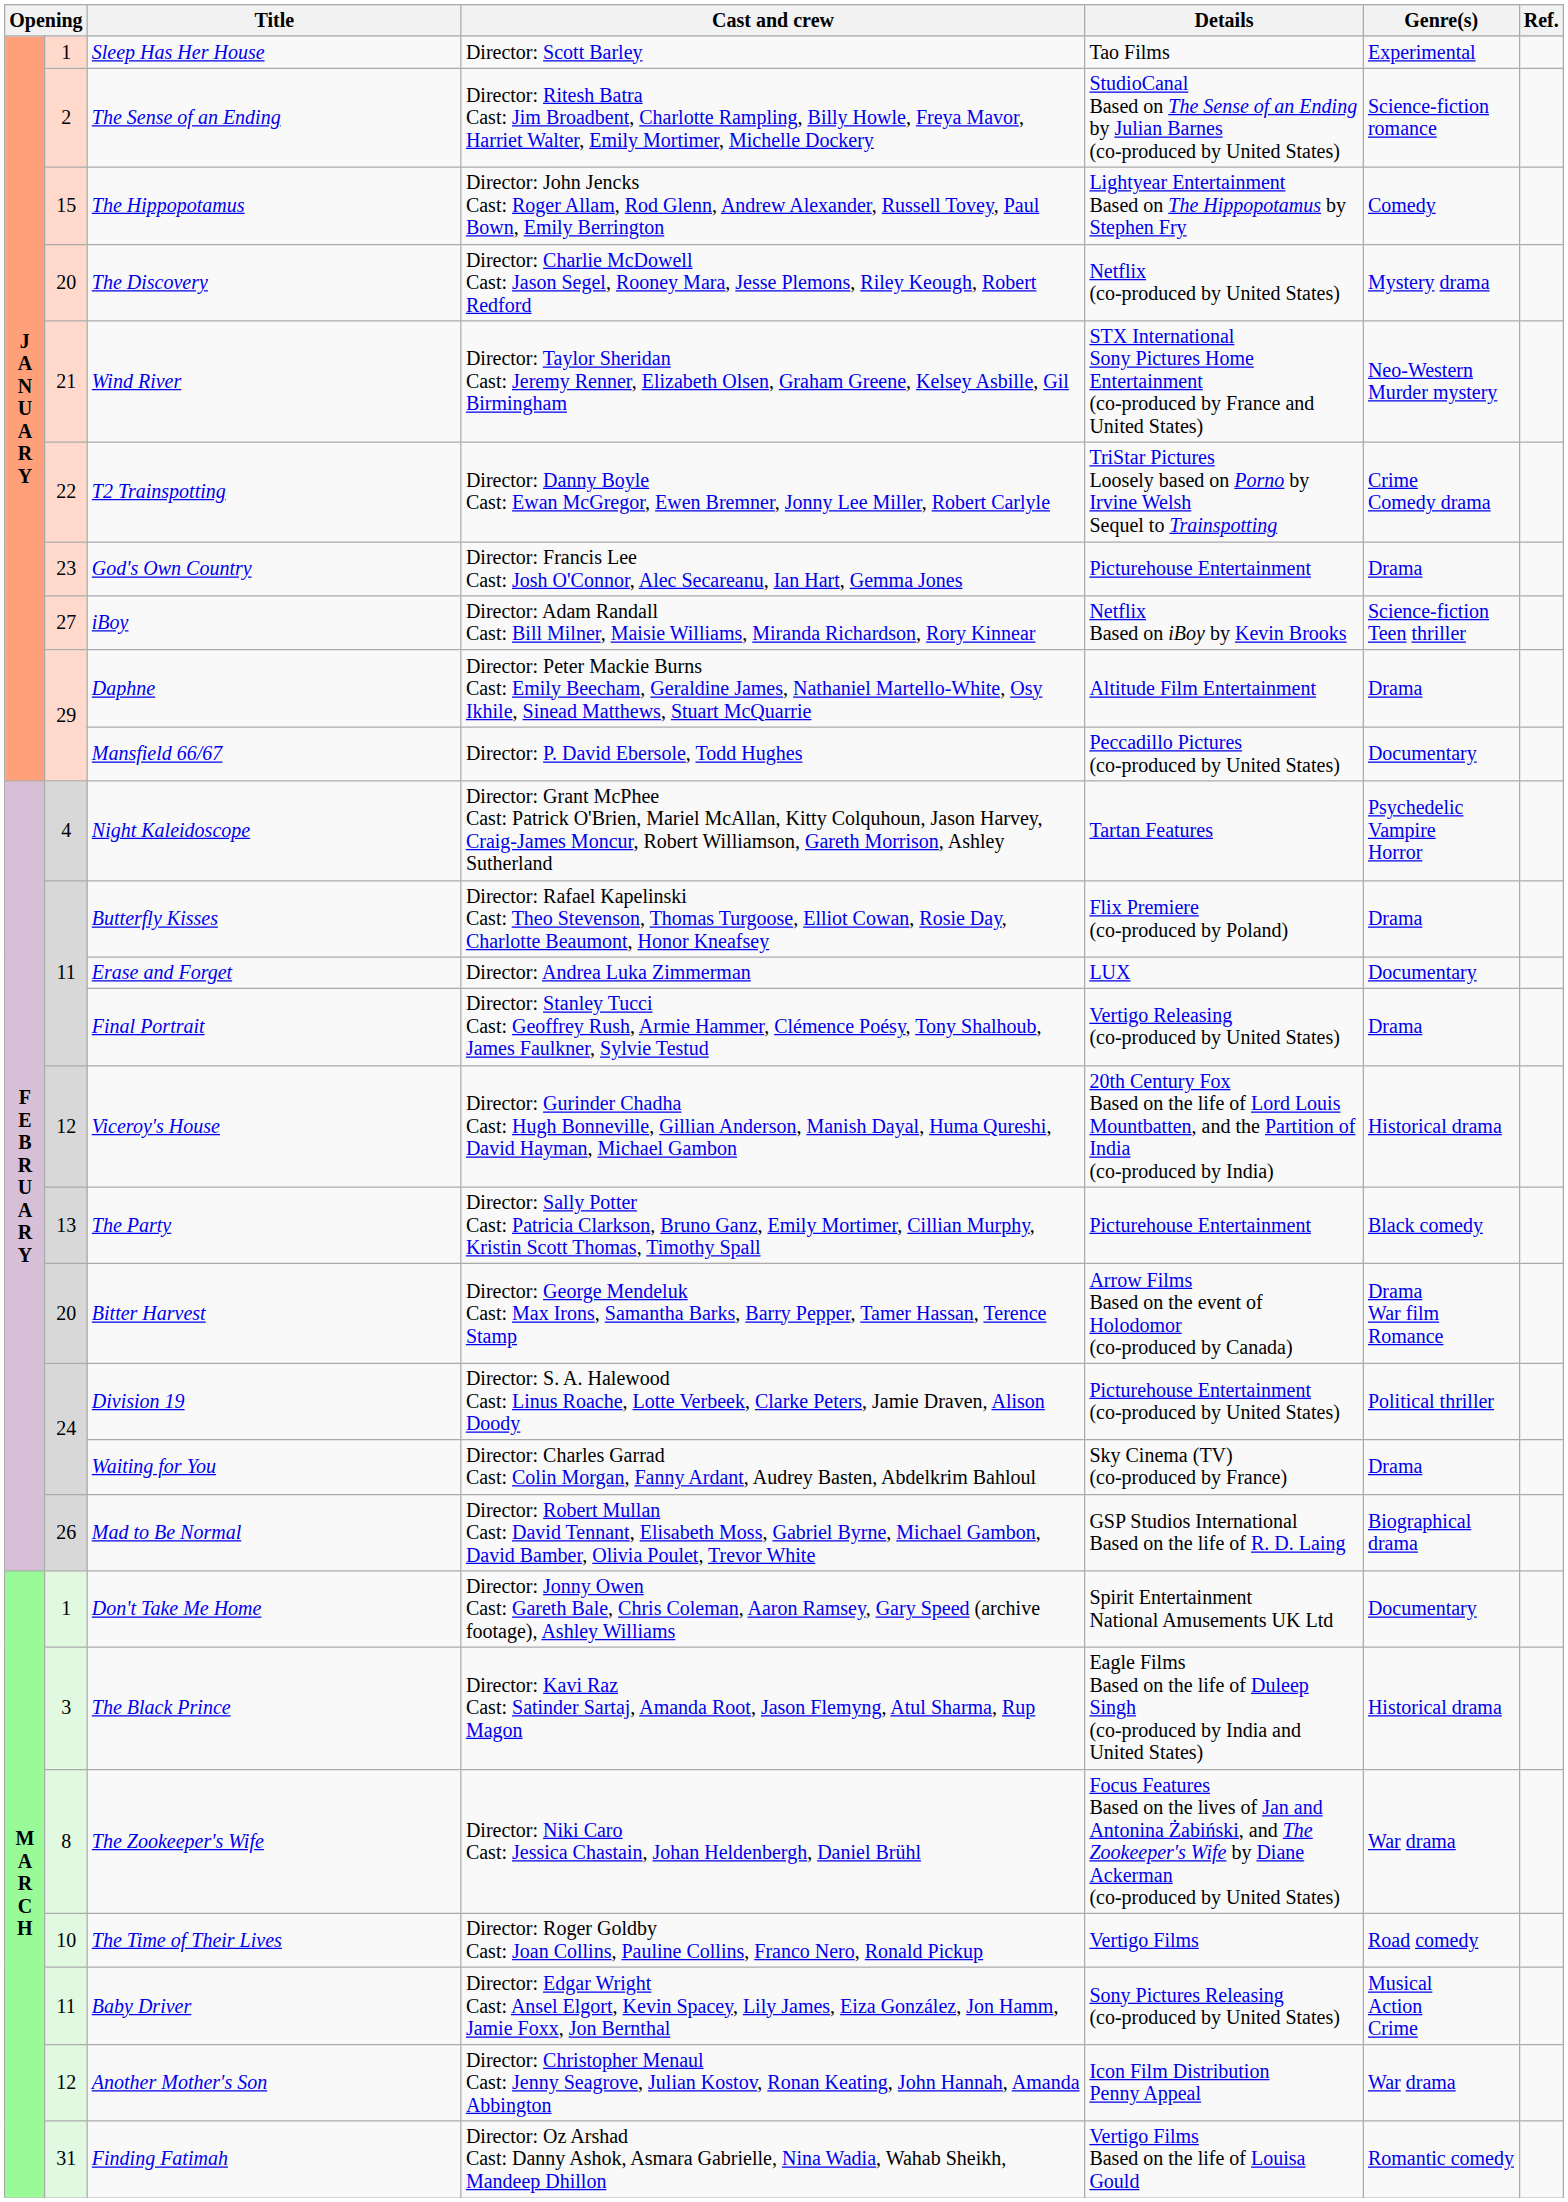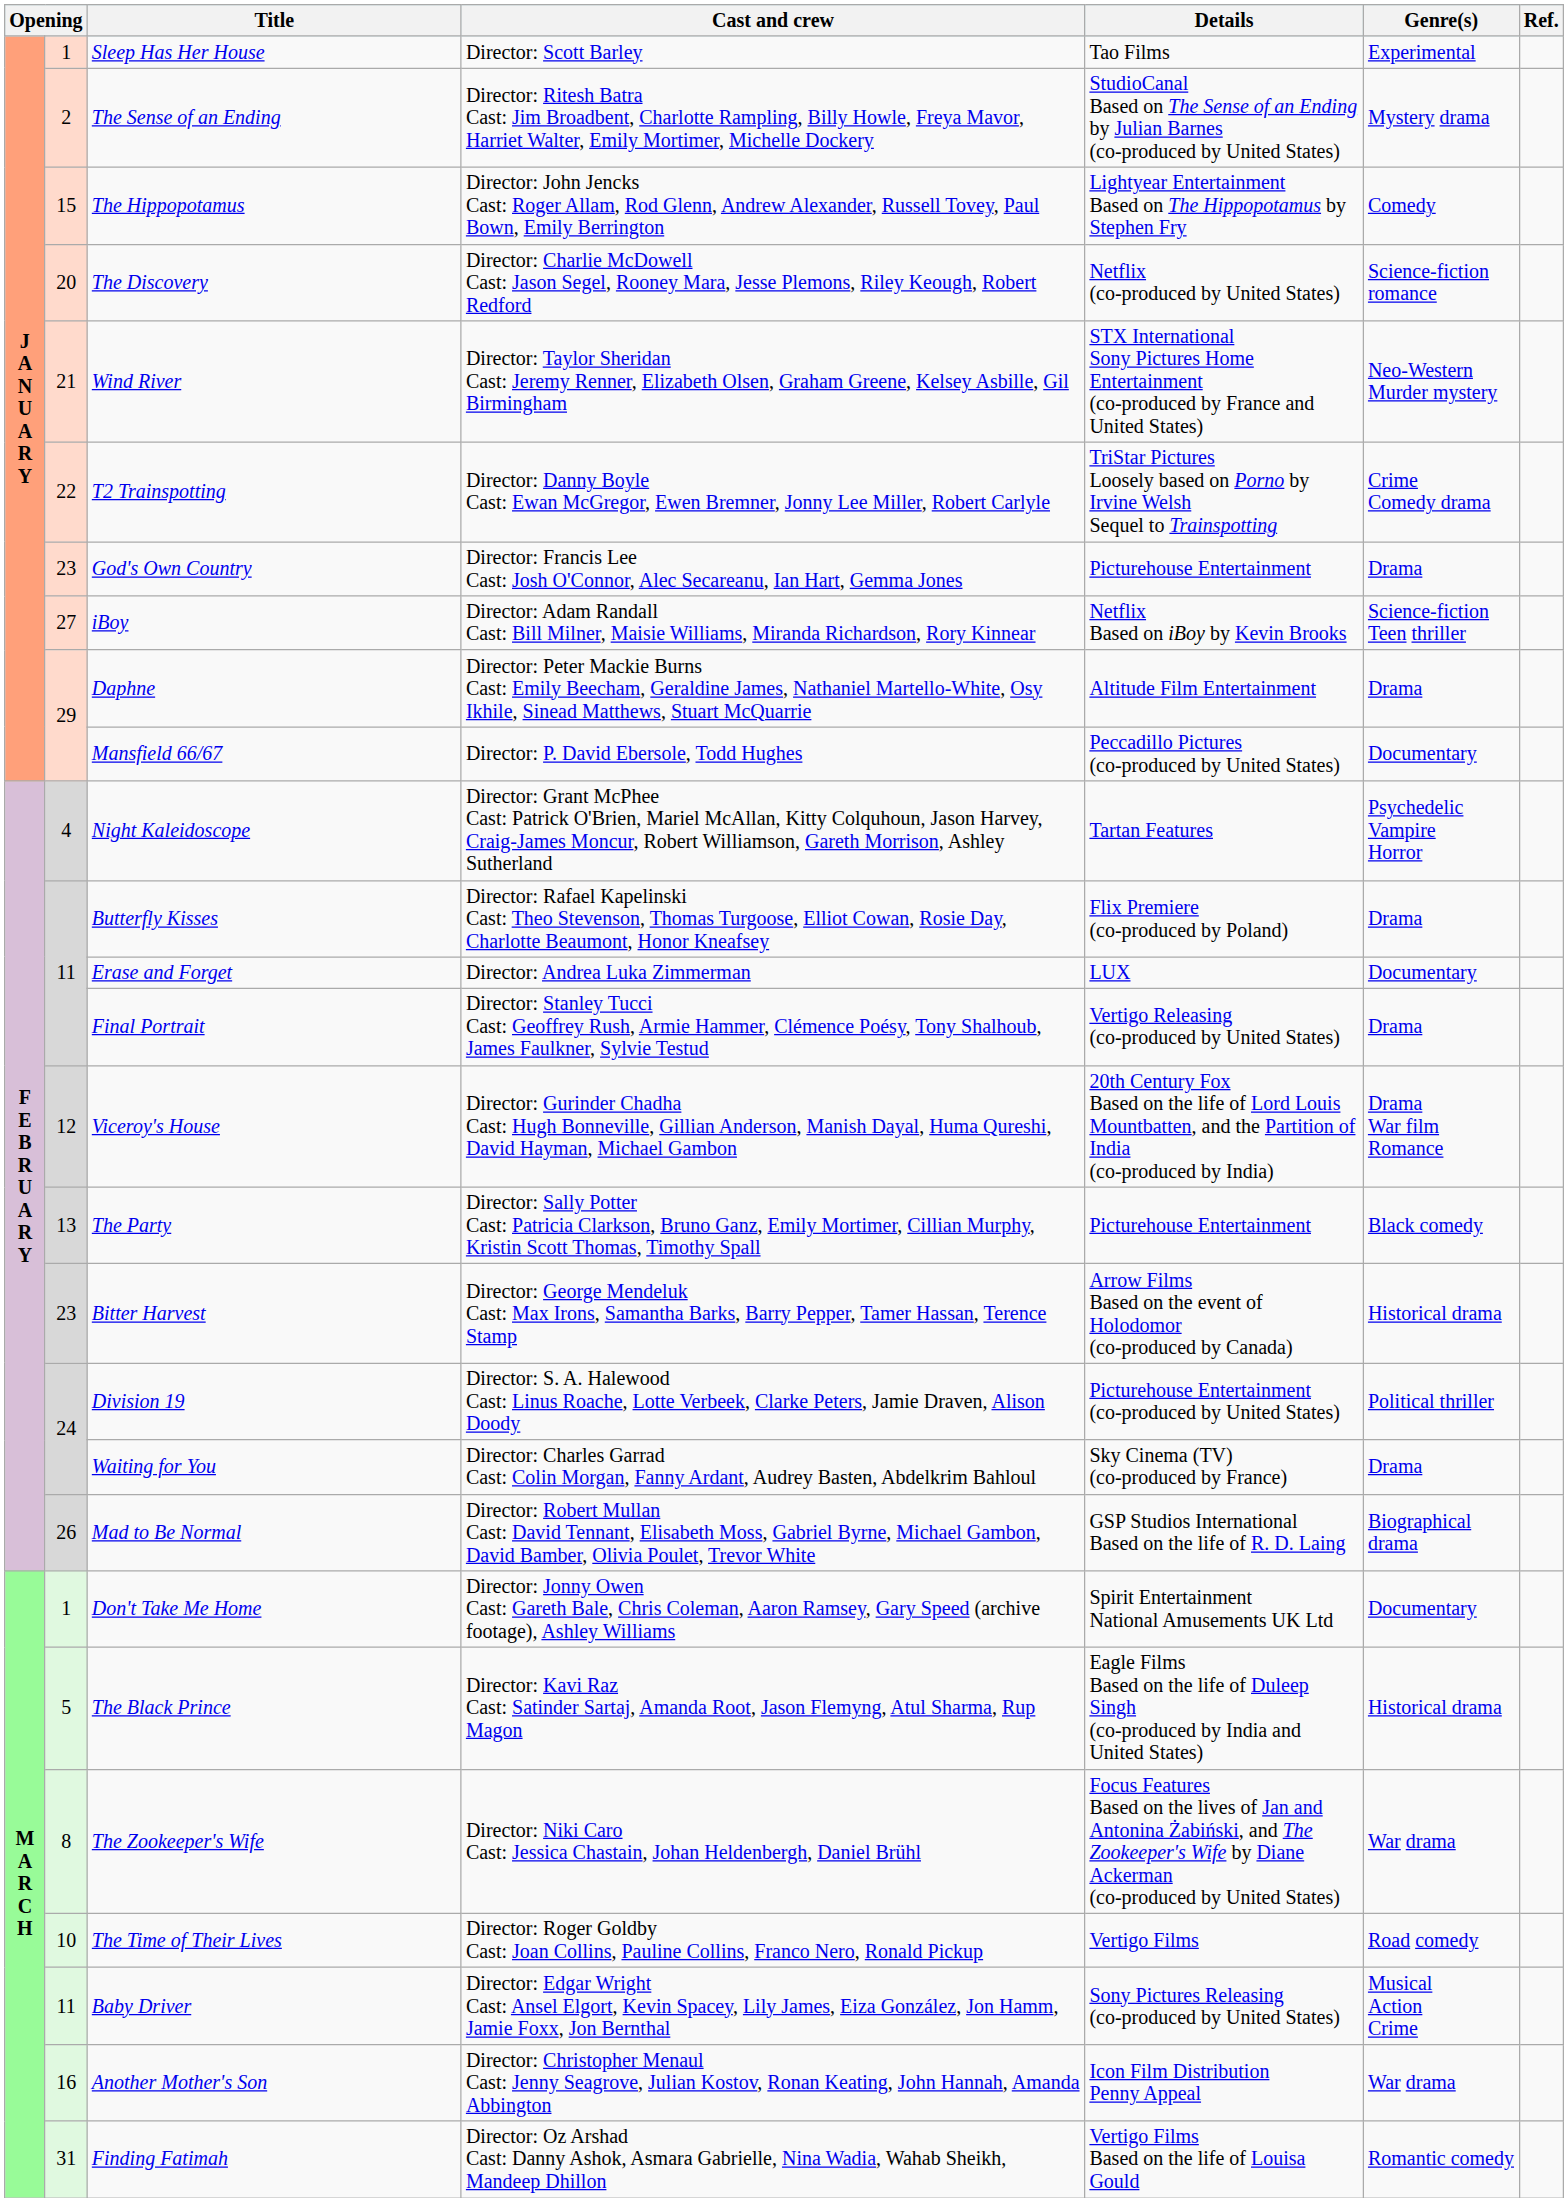The Sense of an Ending | Genre(s): Science-fiction romance -> Mystery drama
The Discovery | Genre(s): Mystery drama -> Science-fiction romance
Viceroy's House | Genre(s): Historical drama -> Drama War film Romance
Bitter Harvest | column 2: 20 -> 23
Bitter Harvest | Genre(s): Drama War film Romance -> Historical drama
The Black Prince | column 2: 3 -> 5
Another Mother's Son | column 2: 12 -> 16
